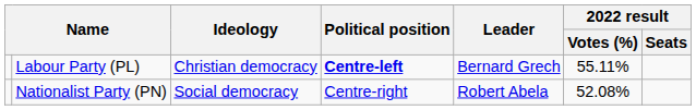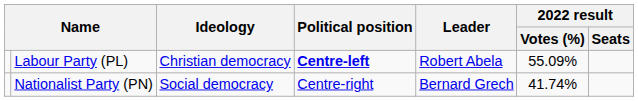Labour Party (PL) | Leader: Bernard Grech -> Robert Abela
Labour Party (PL) | 2022 result / Votes (%): 55.11% -> 55.09%
Nationalist Party (PN) | Leader: Robert Abela -> Bernard Grech
Nationalist Party (PN) | 2022 result / Votes (%): 52.08% -> 41.74%
